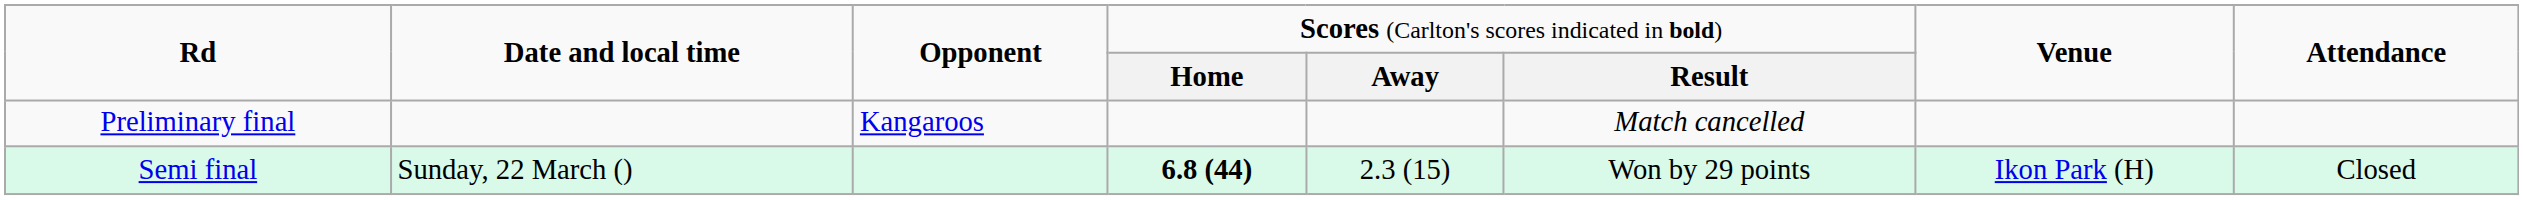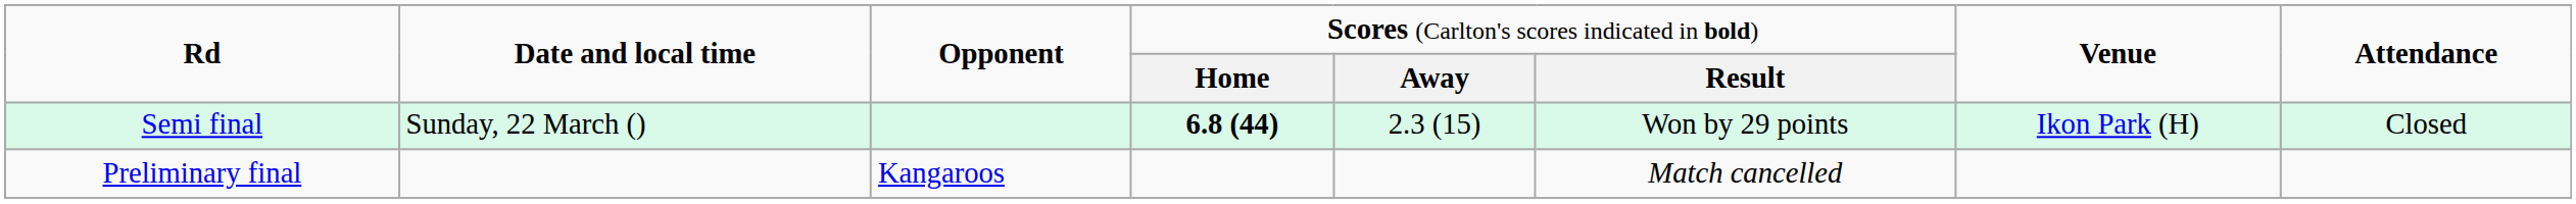rows swapped: Semi final <-> Preliminary final
